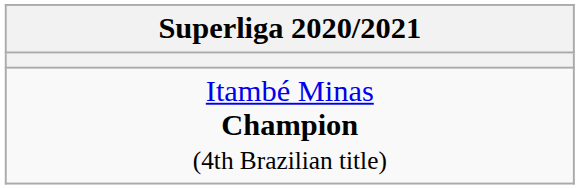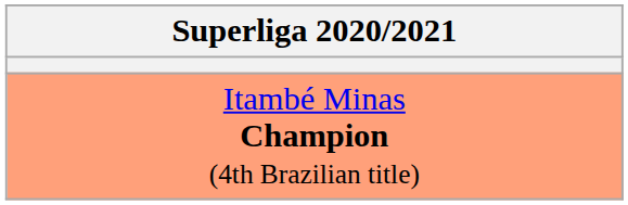row 3 | column 1: no background -> lightsalmon background
